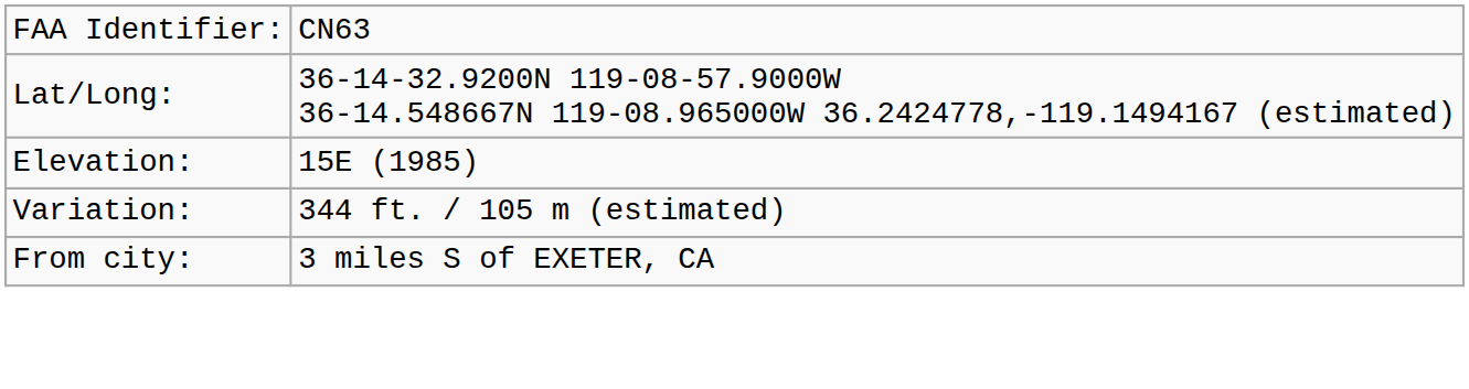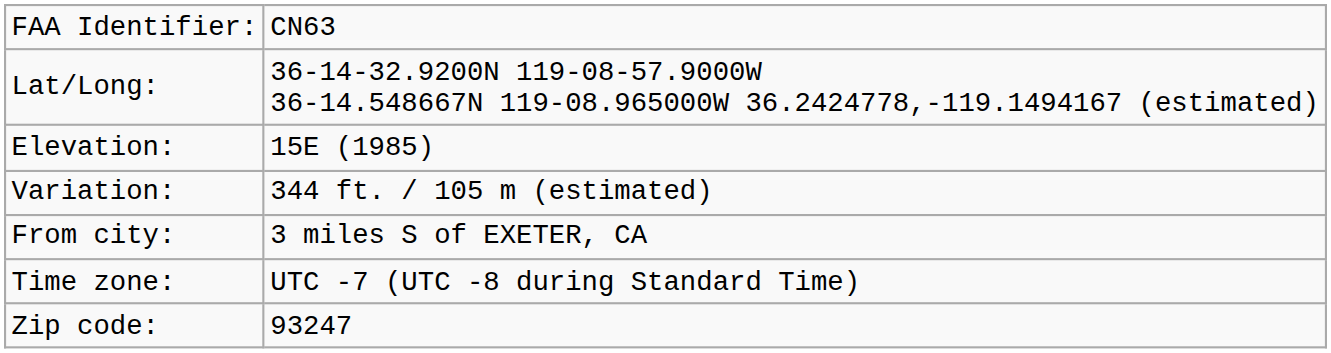+ row: Time zone: | UTC -7 (UTC -8 during Standard Time)
+ row: Zip code: | 93247
